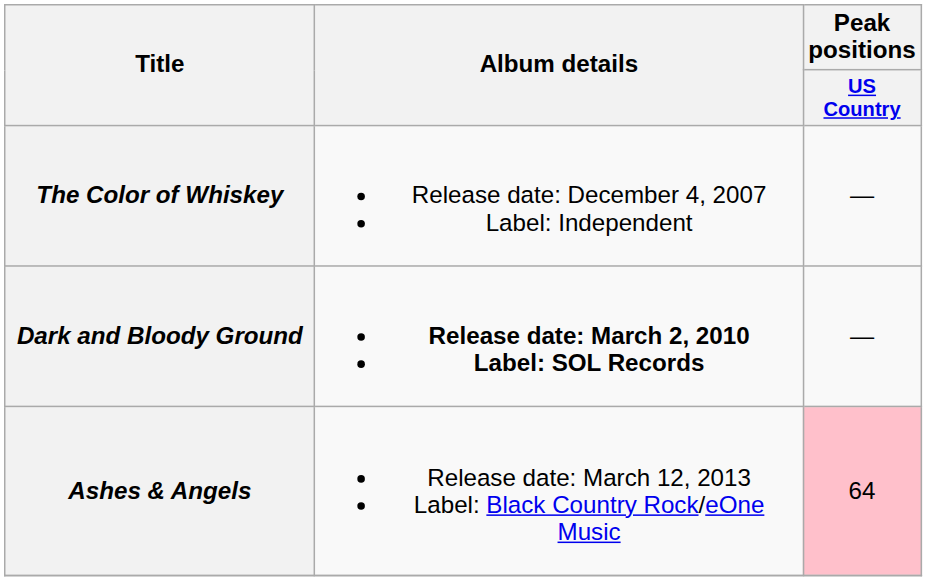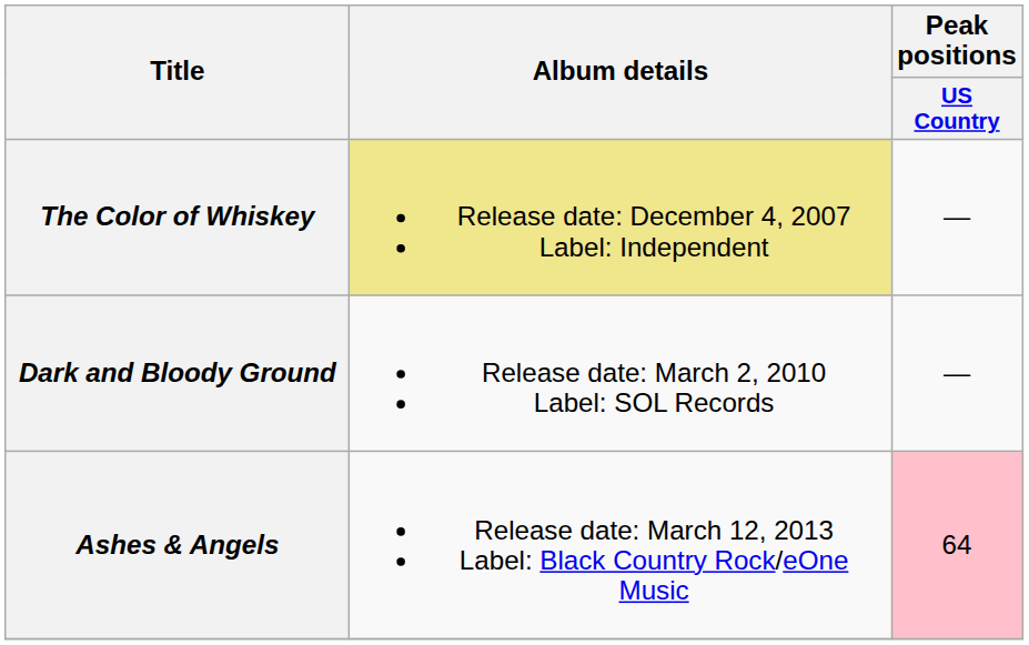The Color of Whiskey | Album details: no background -> khaki background
Dark and Bloody Ground | Album details: bold -> normal
